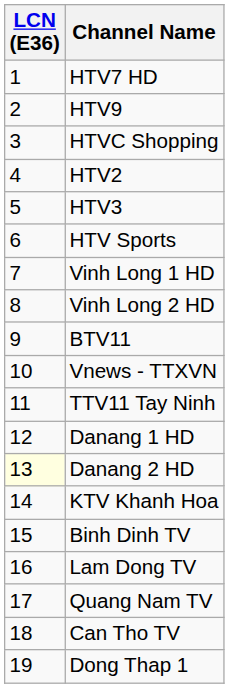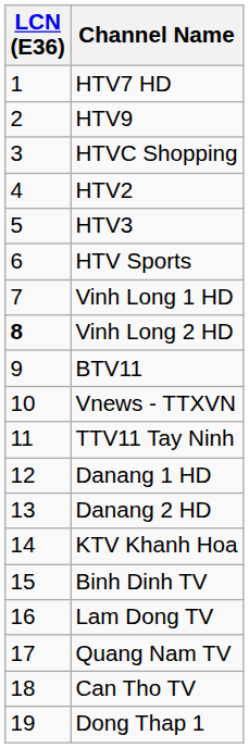Vinh Long 2 HD | LCN (E36): normal -> bold
Danang 2 HD | LCN (E36): lightyellow background -> no background
